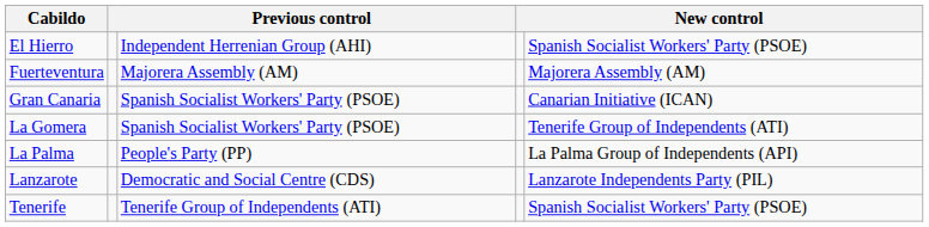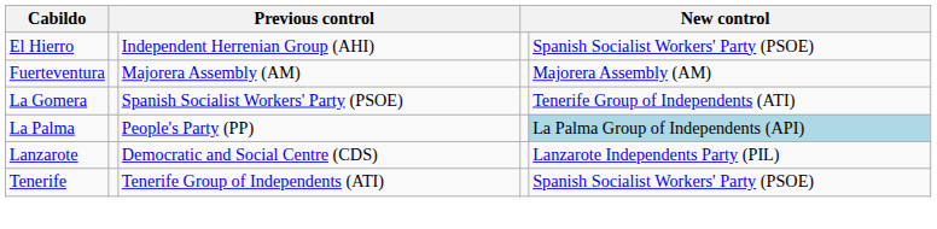- row: Gran Canaria | Spanish Socialist Workers' Party (PSOE) | Canarian Initiative (ICAN)
La Palma | column 5: no background -> lightblue background
